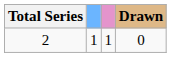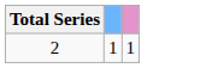- column: Drawn | 0
